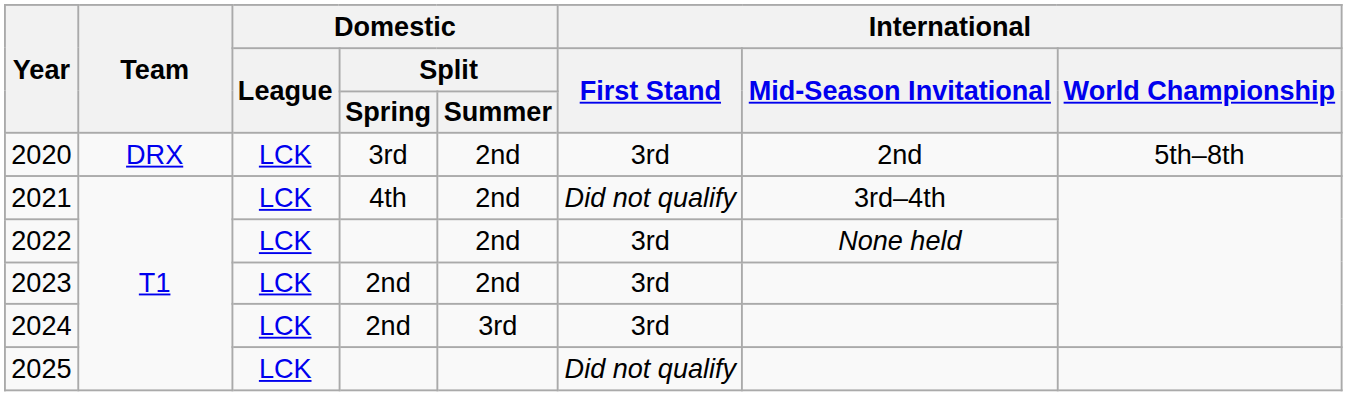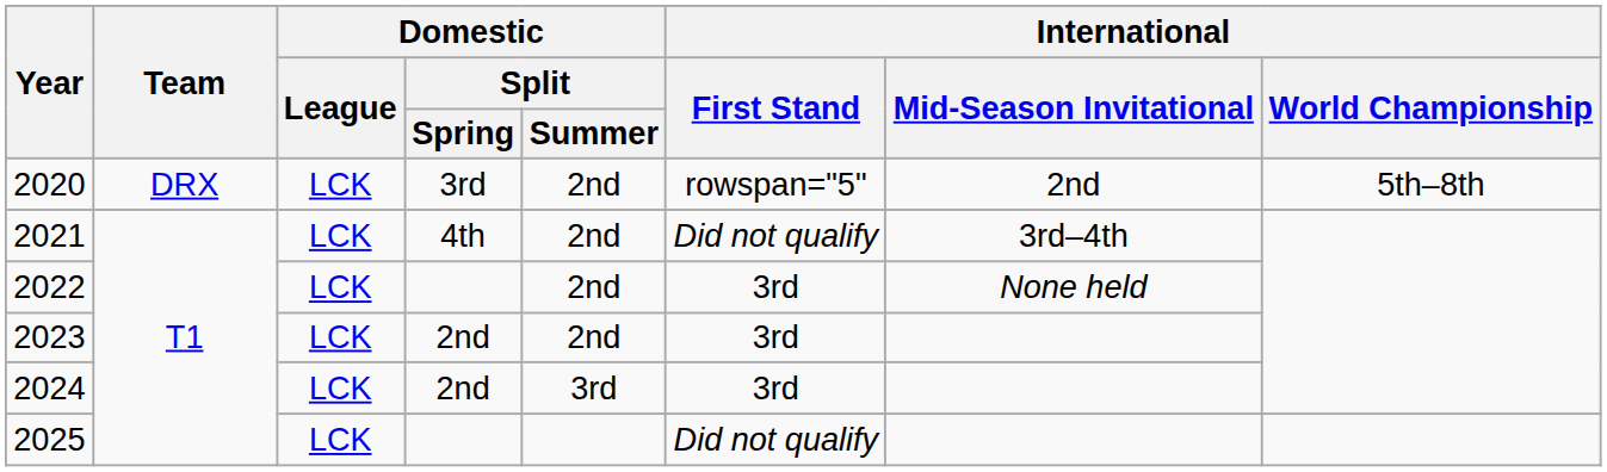2020 | International / First Stand: 3rd -> rowspan="5"
